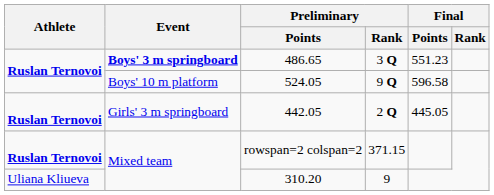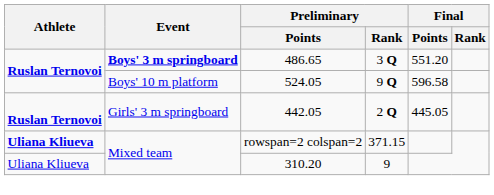486.65 | Final / Points: 551.23 -> 551.20
rowspan=2 colspan=2 | Athlete: Ruslan Ternovoi -> Uliana Kliueva
